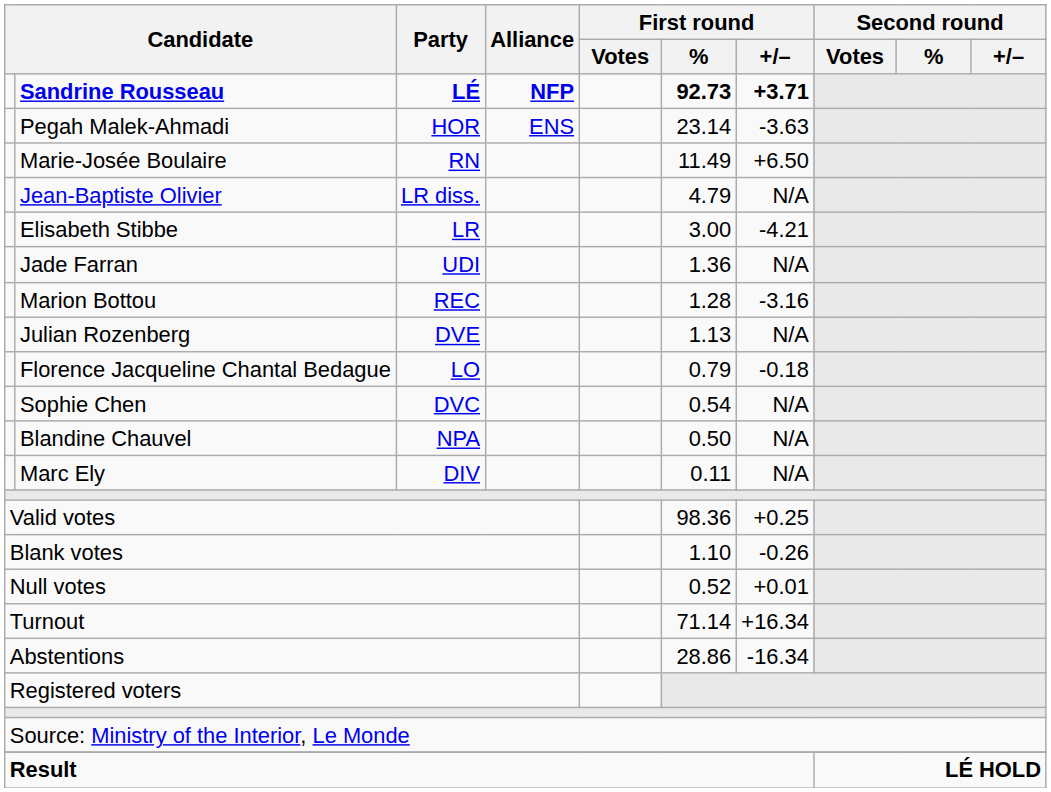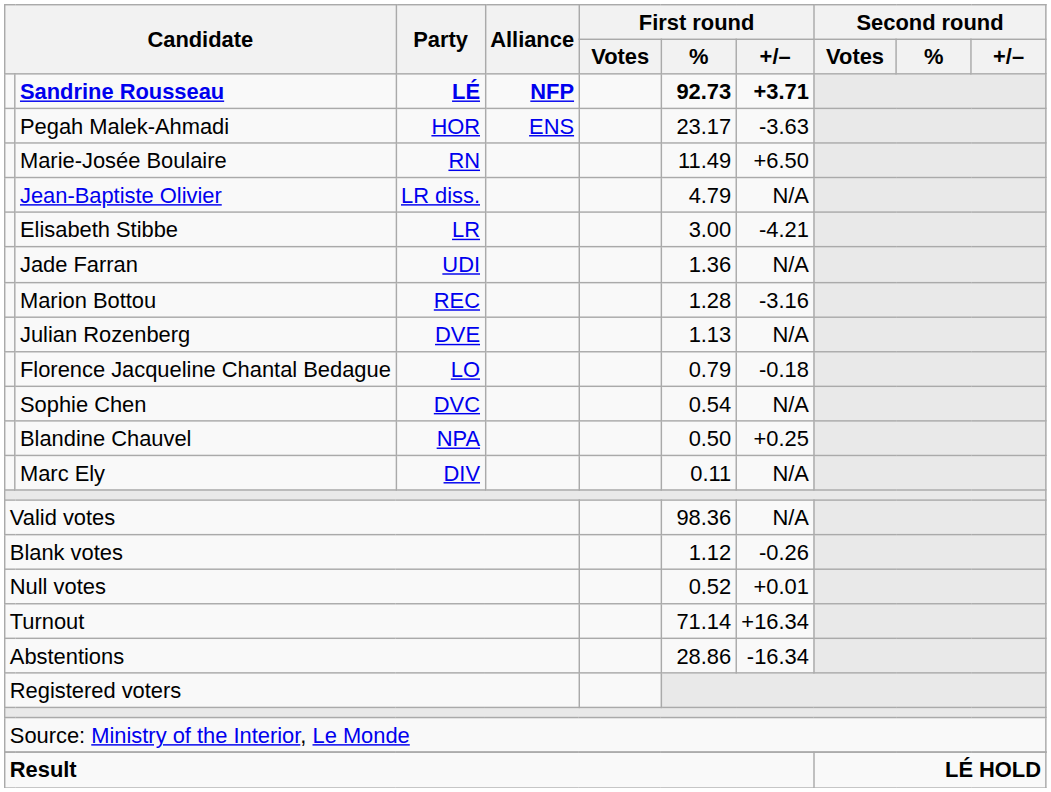Pegah Malek-Ahmadi | First round / %: 23.14 -> 23.17
Blandine Chauvel | First round / +/–: N/A -> +0.25
Valid votes | First round / +/–: +0.25 -> N/A
Blank votes | First round / %: 1.10 -> 1.12
